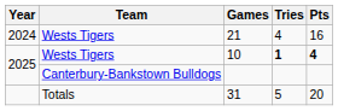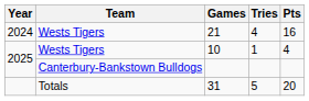10 | Tries: bold -> normal
10 | Pts: bold -> normal
